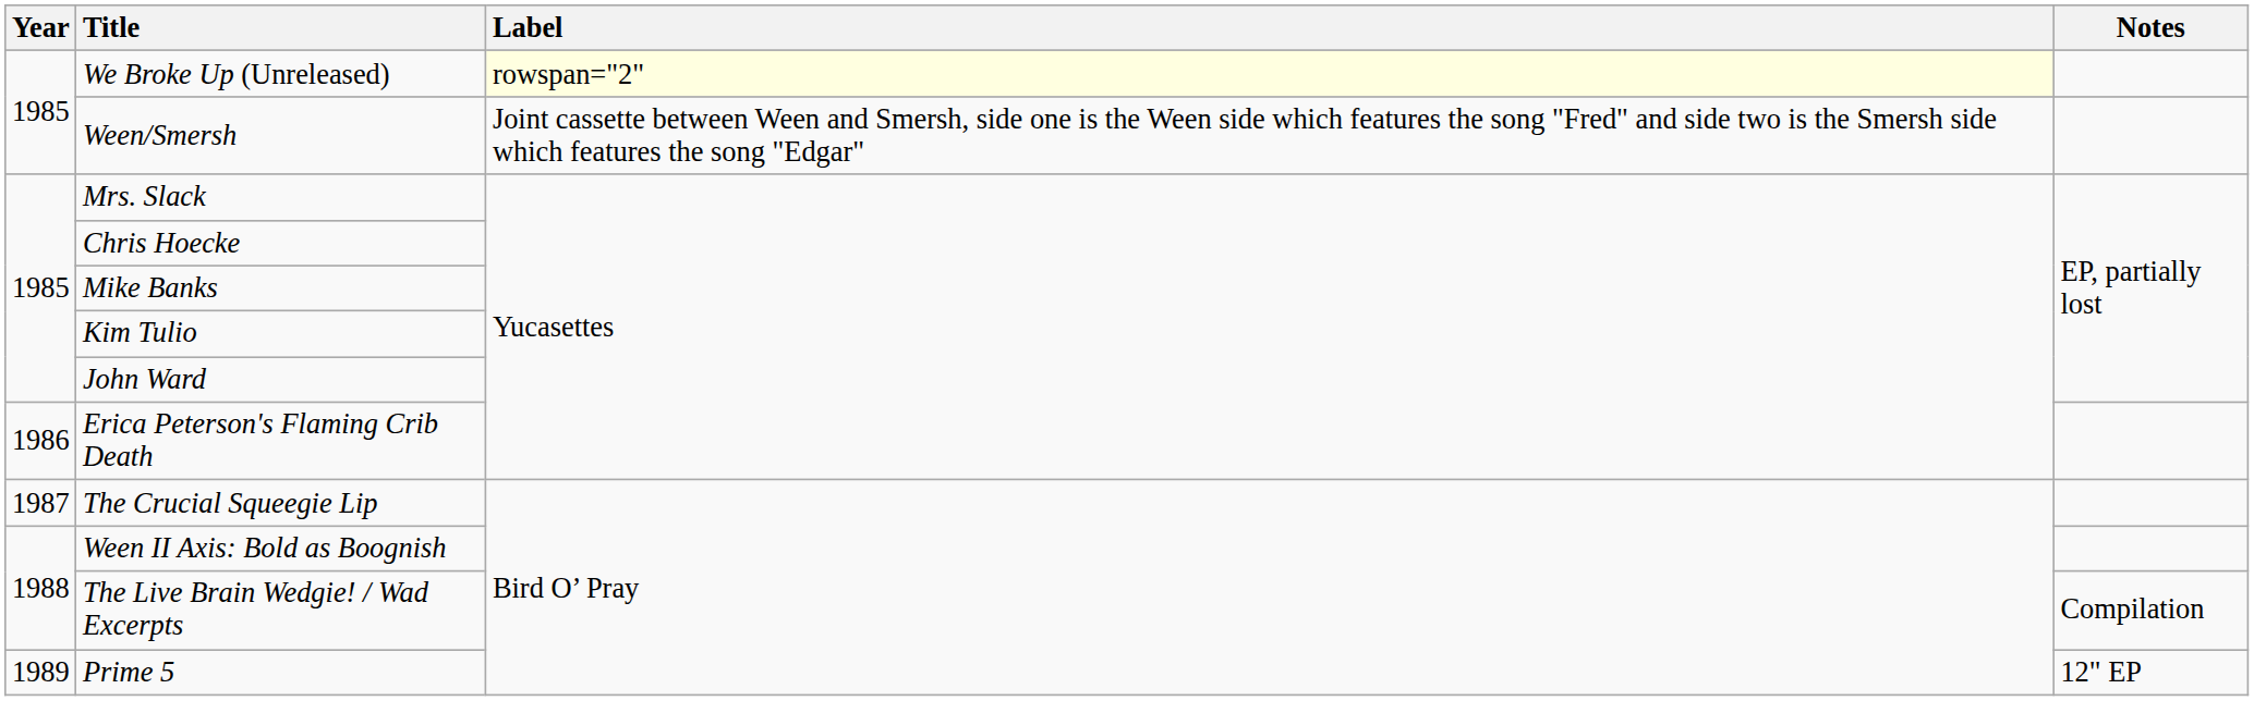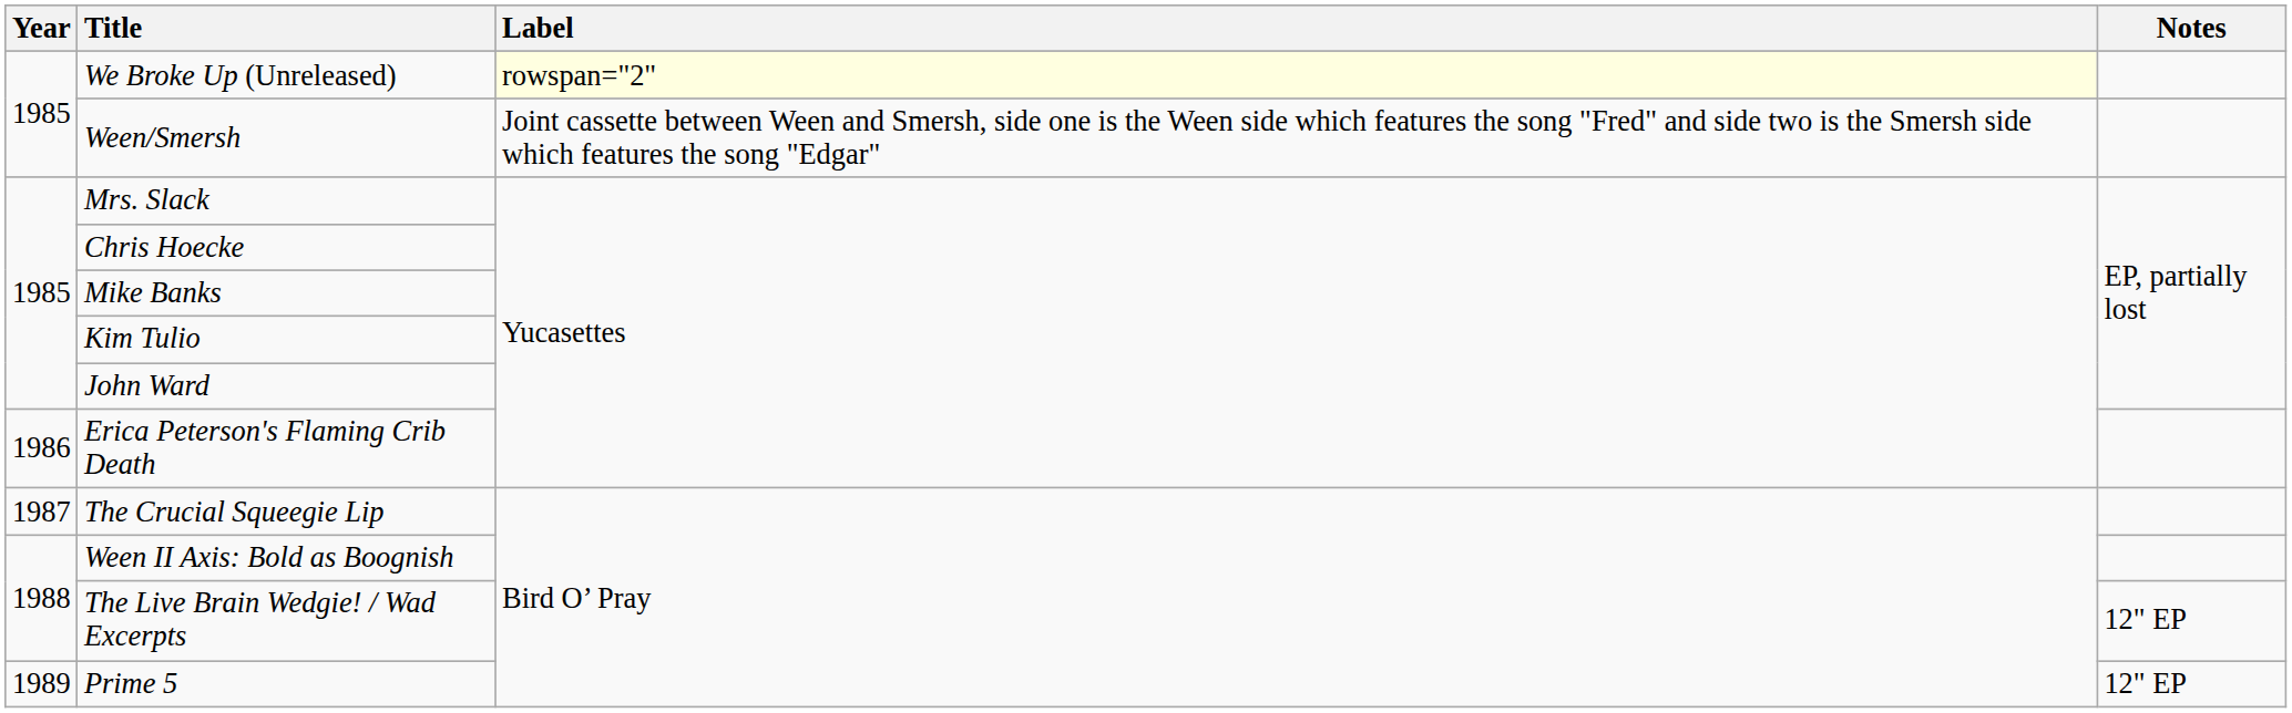The Live Brain Wedgie! / Wad Excerpts | Notes: Compilation -> 12" EP
